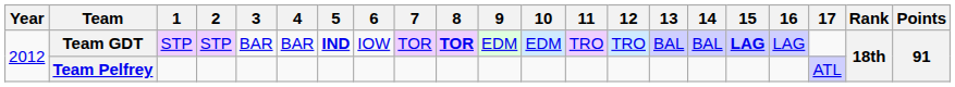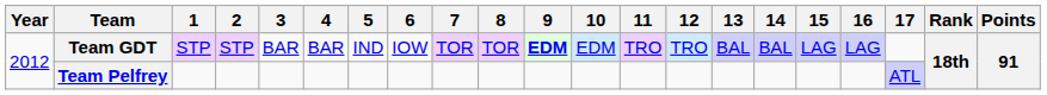Team GDT | 5: bold -> normal
Team GDT | 8: bold -> normal
Team GDT | 9: normal -> bold
Team GDT | 15: bold -> normal
